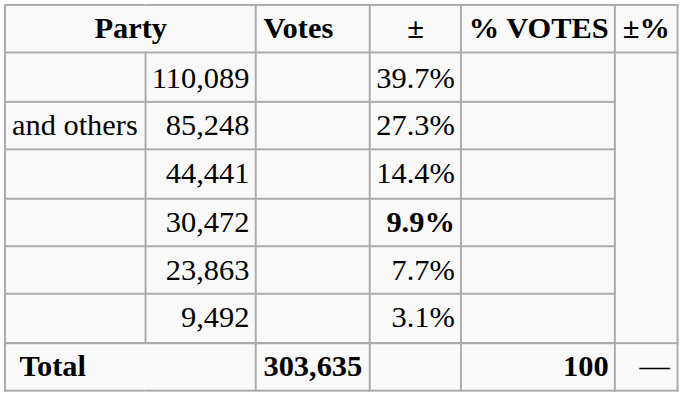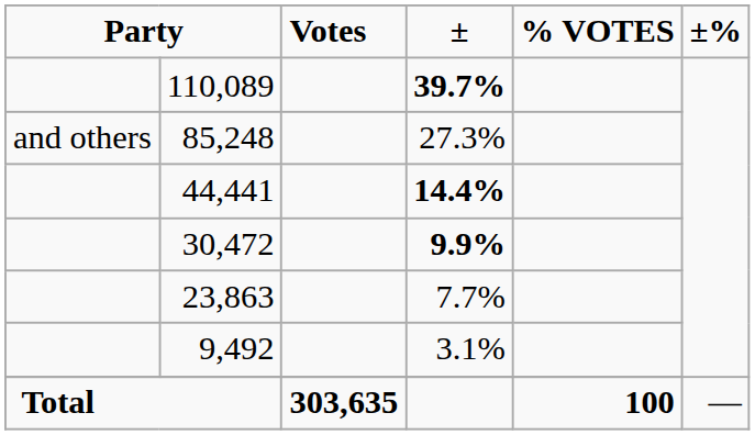110,089 | ±: normal -> bold
44,441 | ±: normal -> bold
